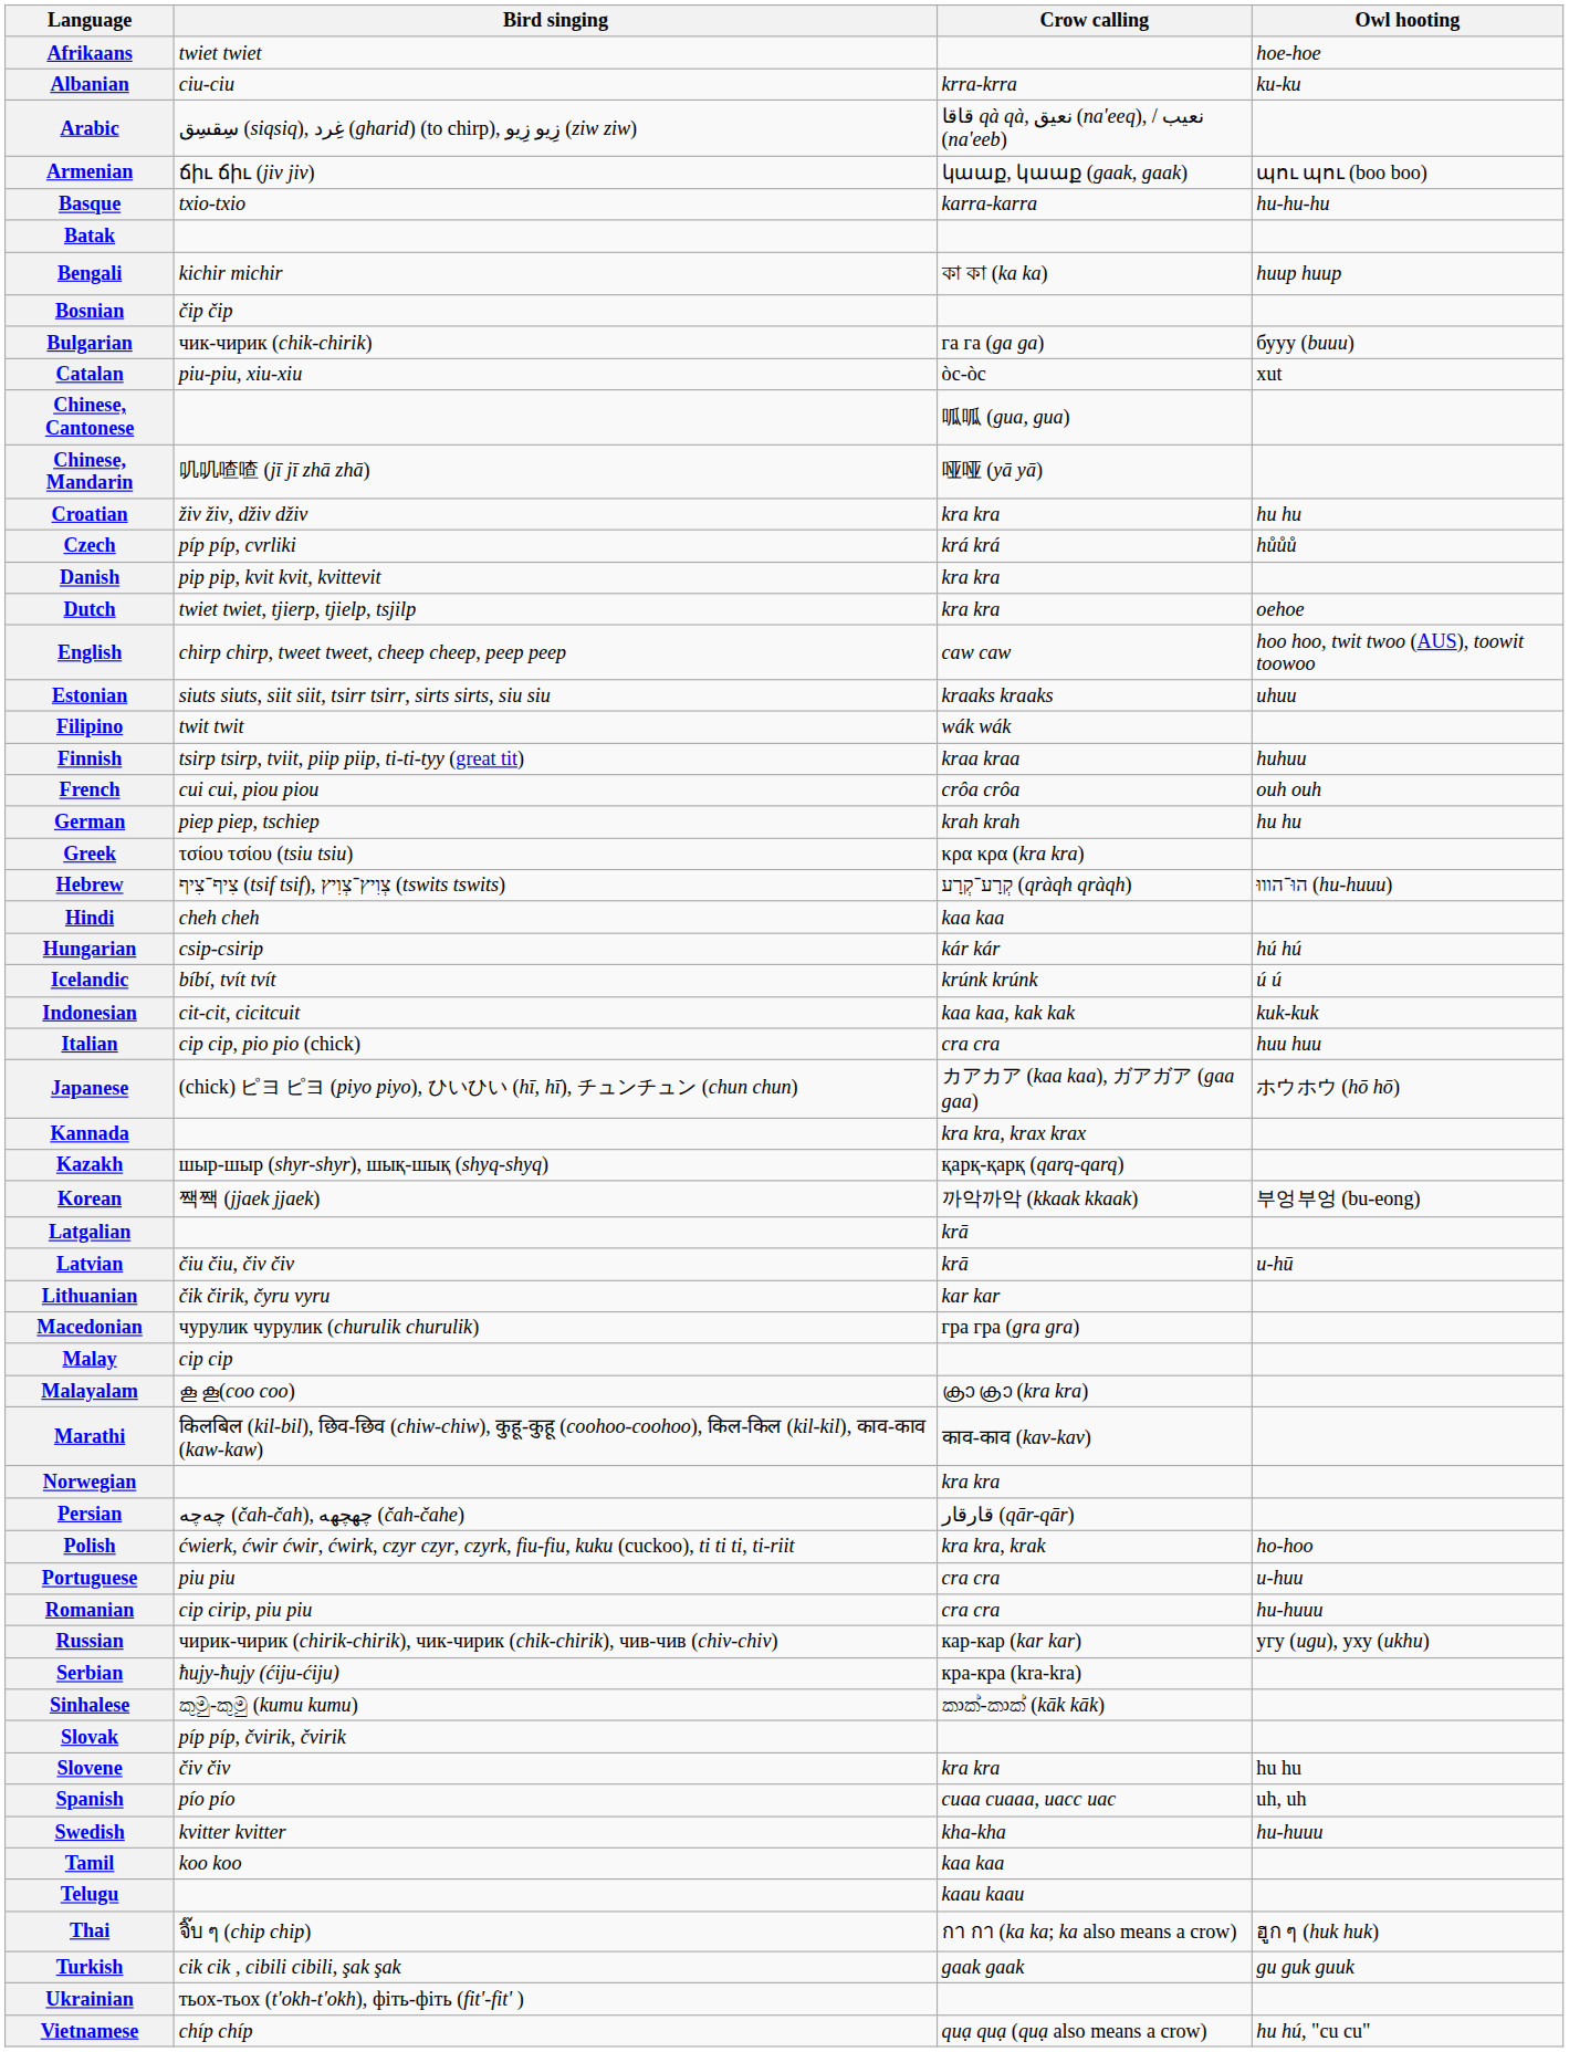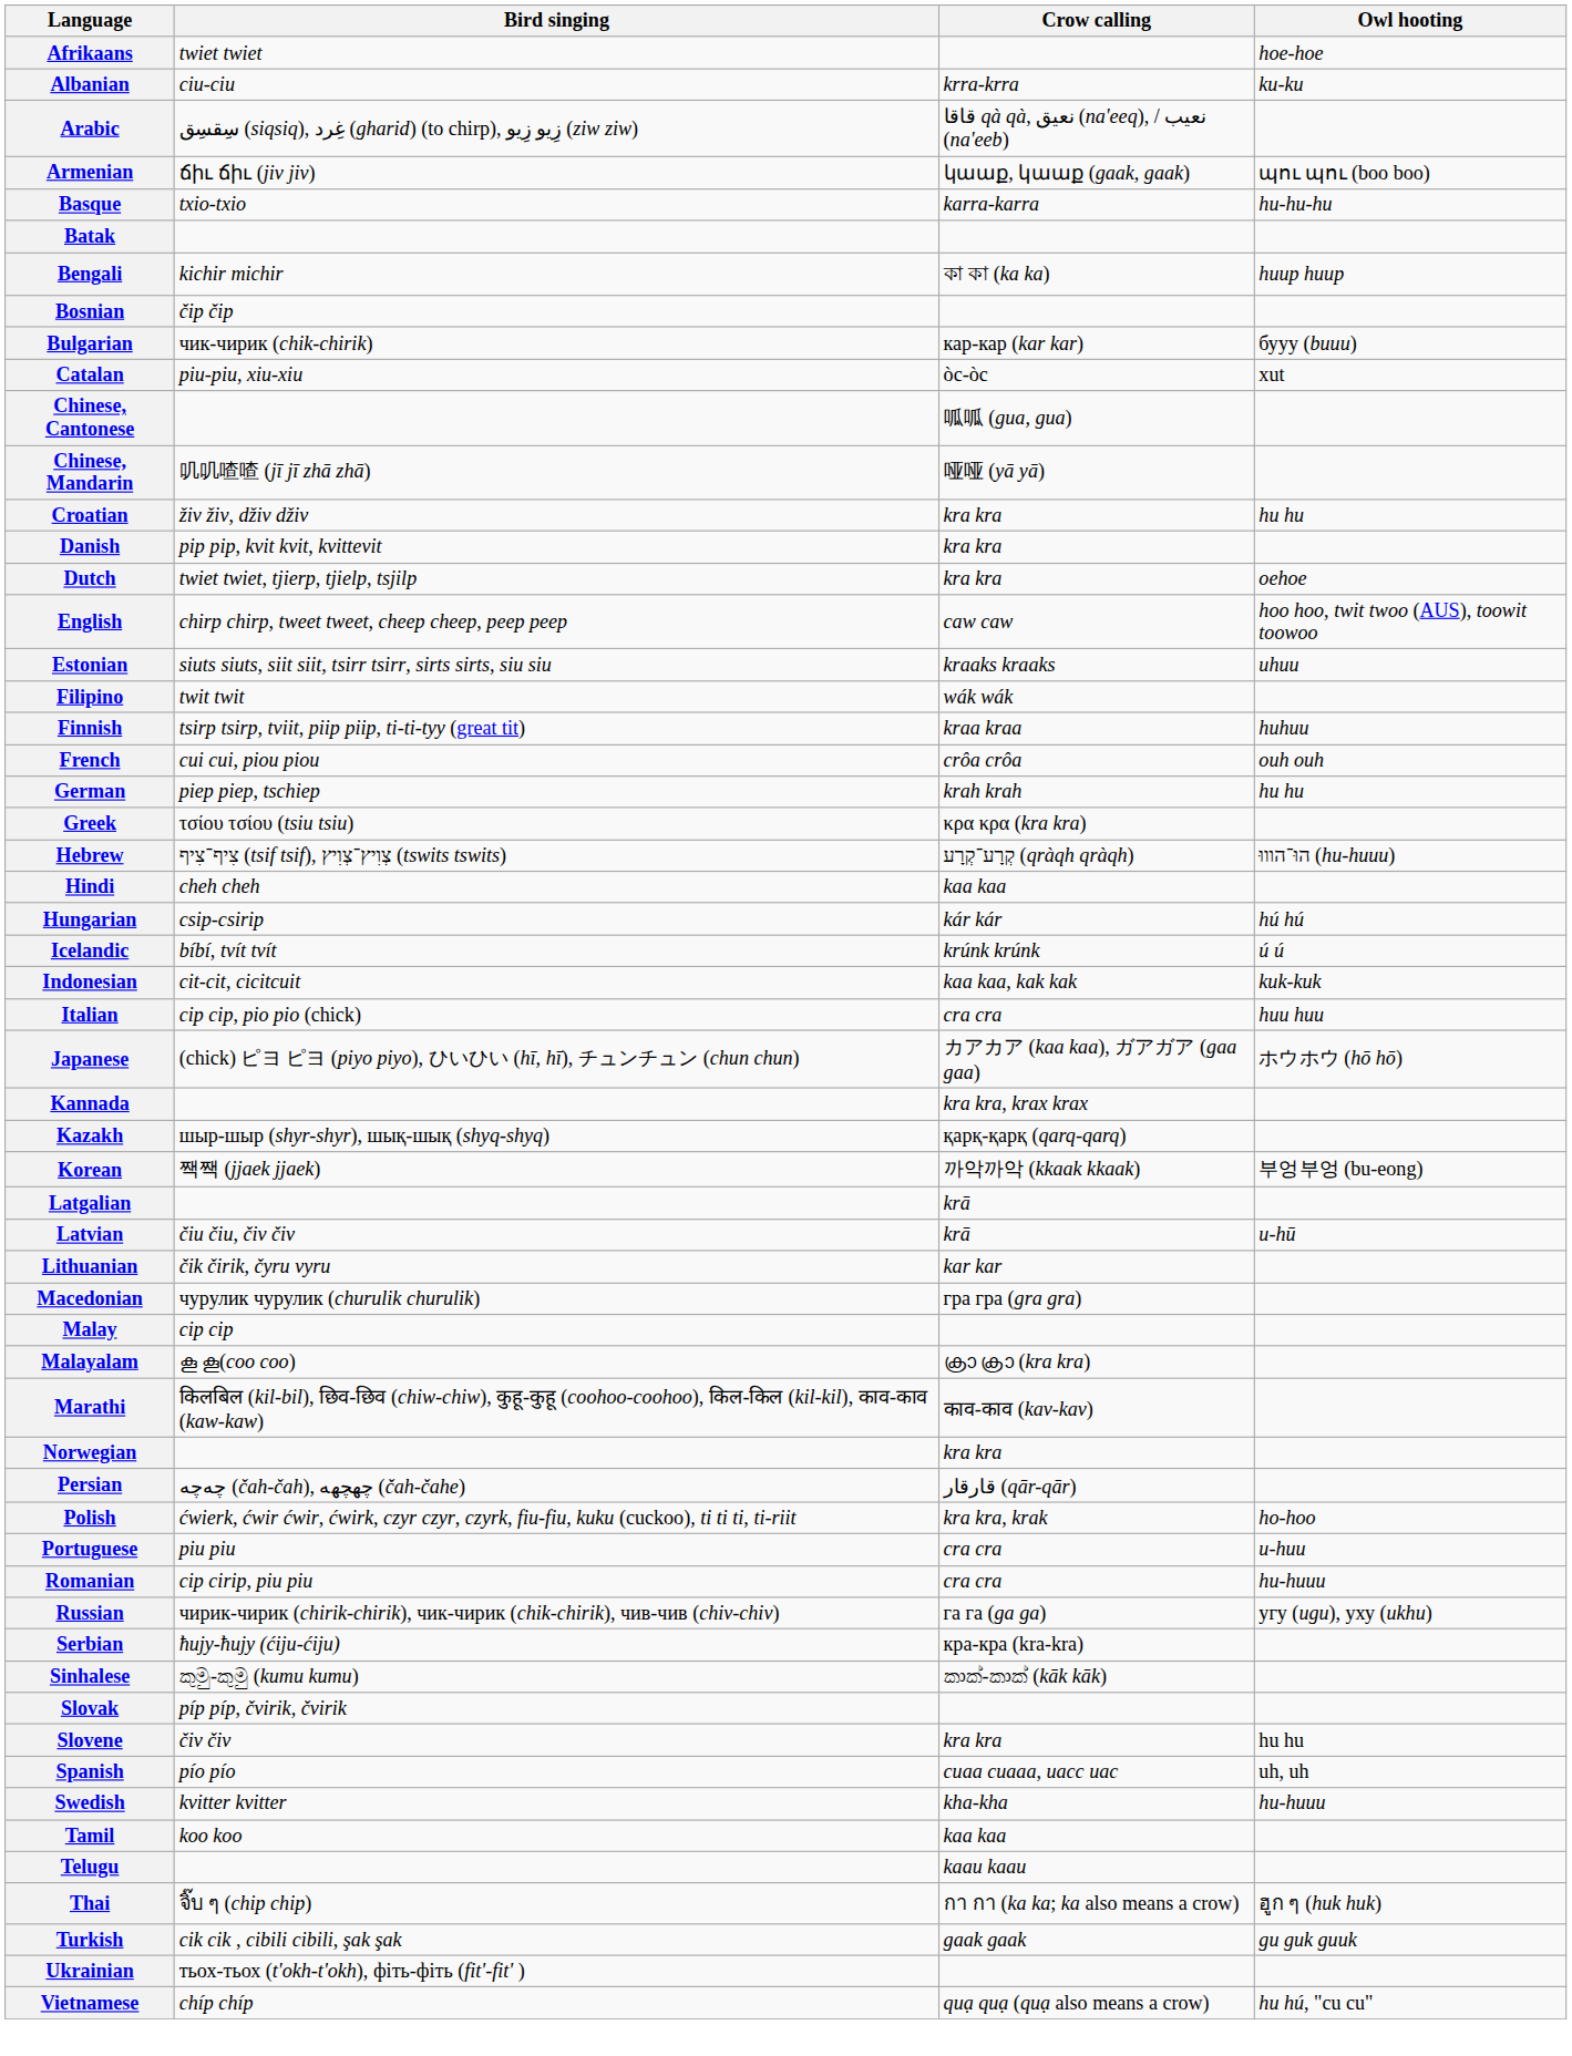Bulgarian | Crow calling: га га (ga ga) -> кар-кар (kar kar)
- row: Czech | píp píp, cvrliki | krá krá | hůůů
Russian | Crow calling: кар-кар (kar kar) -> га га (ga ga)
